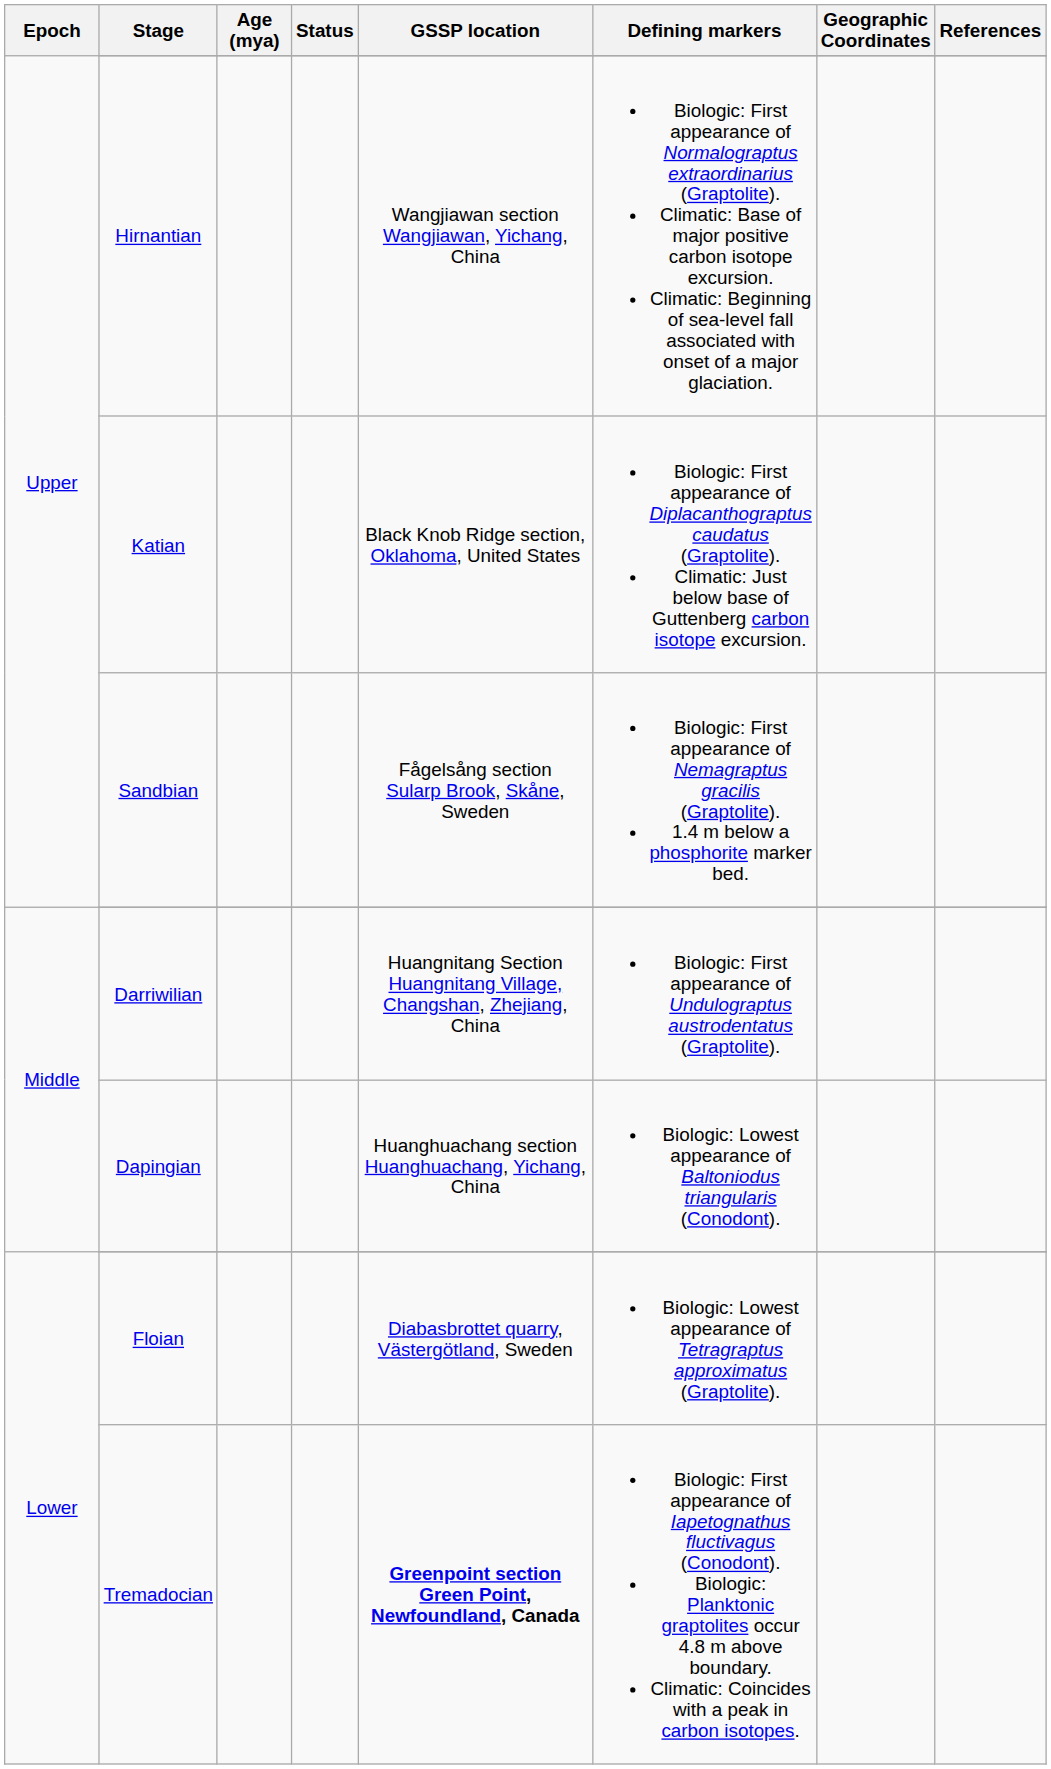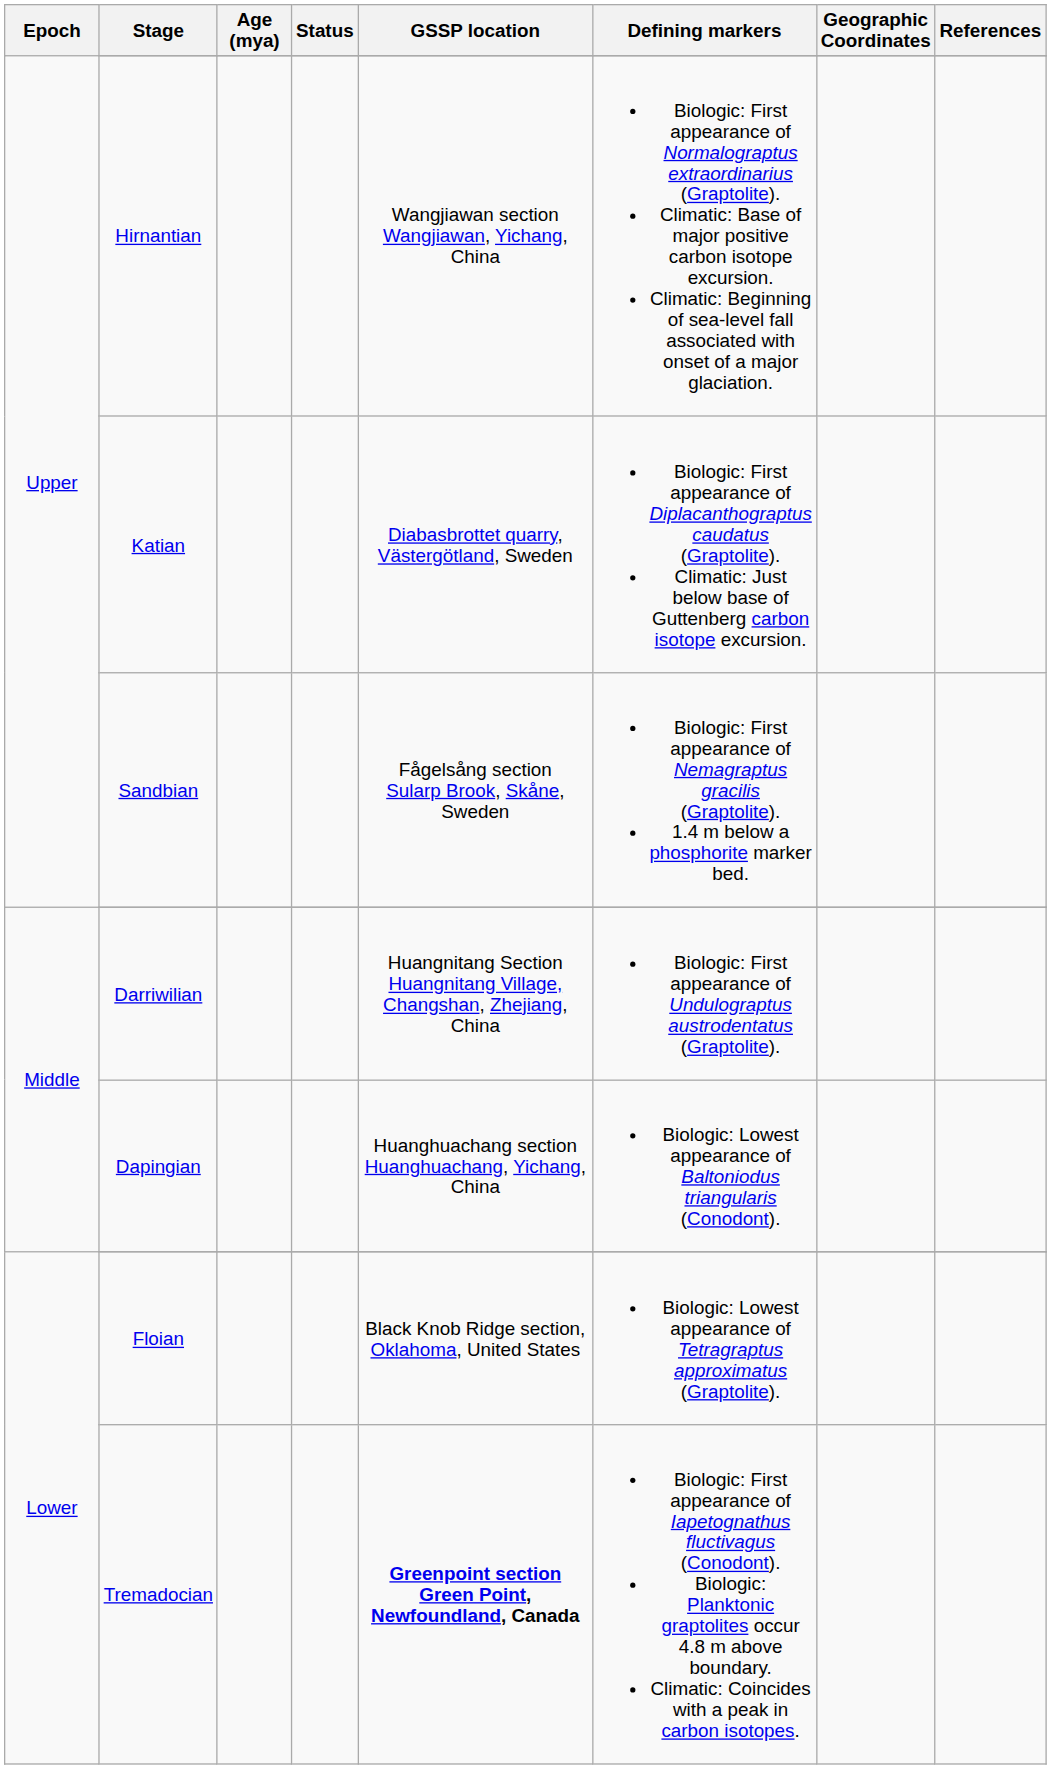Katian | GSSP location: Black Knob Ridge section, Oklahoma, United States -> Diabasbrottet quarry, Västergötland, Sweden
Floian | GSSP location: Diabasbrottet quarry, Västergötland, Sweden -> Black Knob Ridge section, Oklahoma, United States
